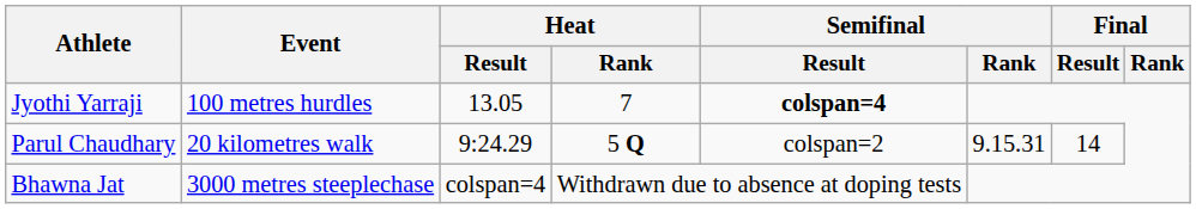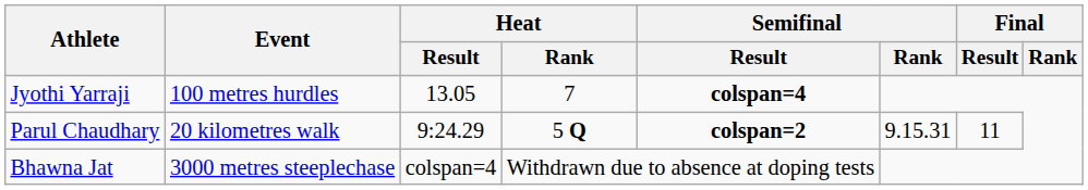Parul Chaudhary | Semifinal / Result: normal -> bold
Parul Chaudhary | Final / Result: 14 -> 11
